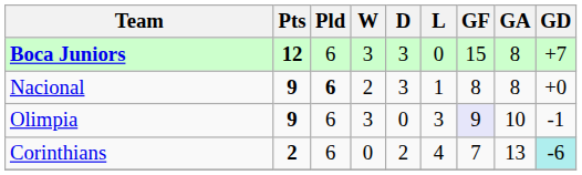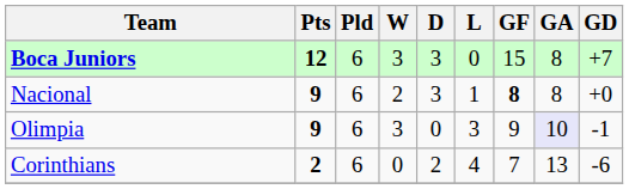Nacional | Pld: bold -> normal
Nacional | GF: normal -> bold
Olimpia | GF: lavender background -> no background
Olimpia | GA: no background -> lavender background
Corinthians | GD: paleturquoise background -> no background
